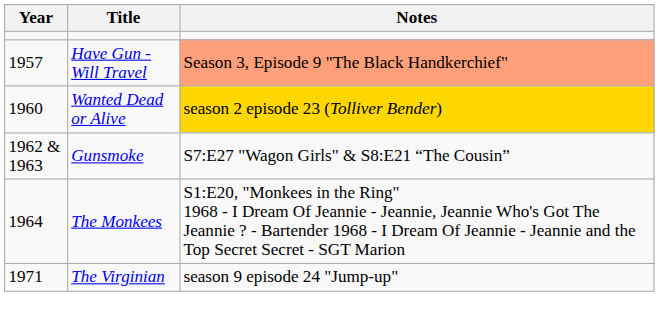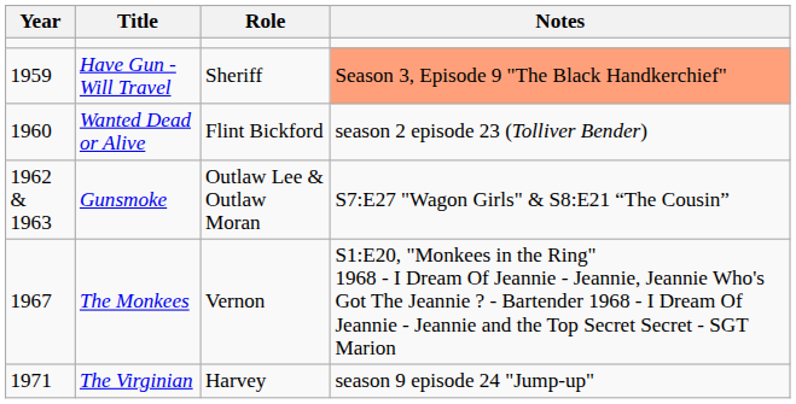+ column: Role | Sheriff | Flint Bickford | Outlaw Lee & Outlaw Moran | Vernon | Harvey
Have Gun - Will Travel | Year: 1957 -> 1959
Wanted Dead or Alive | Notes: gold background -> no background
The Monkees | Year: 1964 -> 1967
